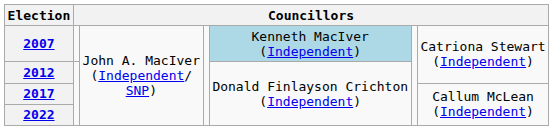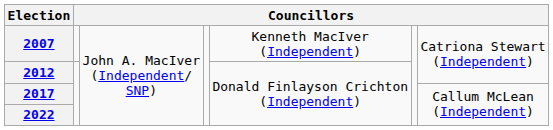2007 | column 5: lightblue background -> no background
